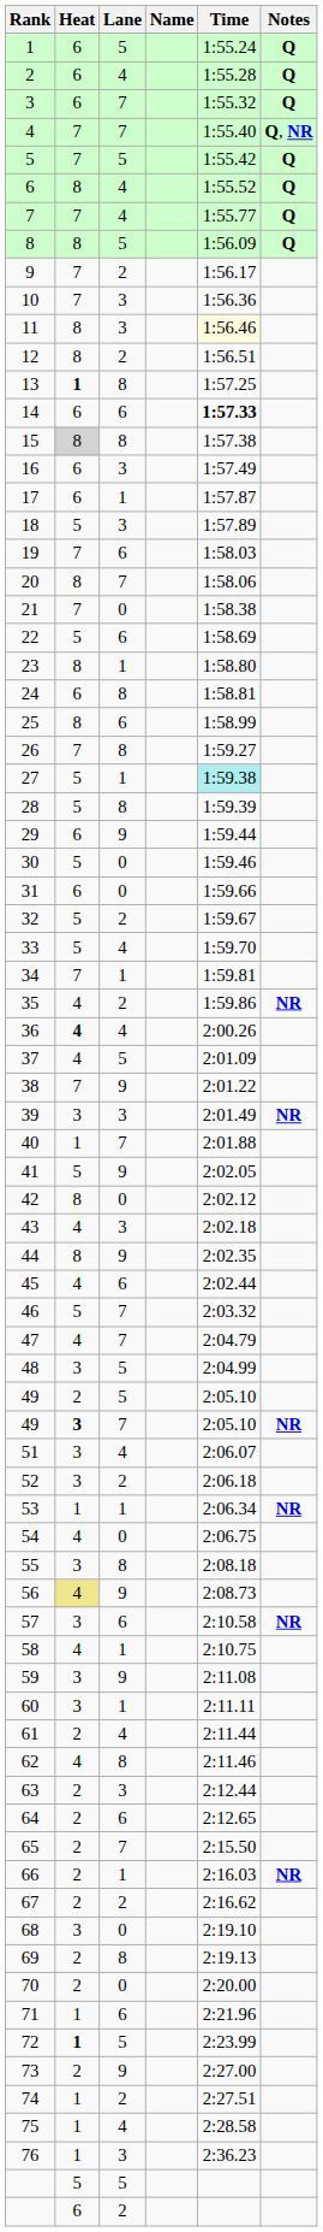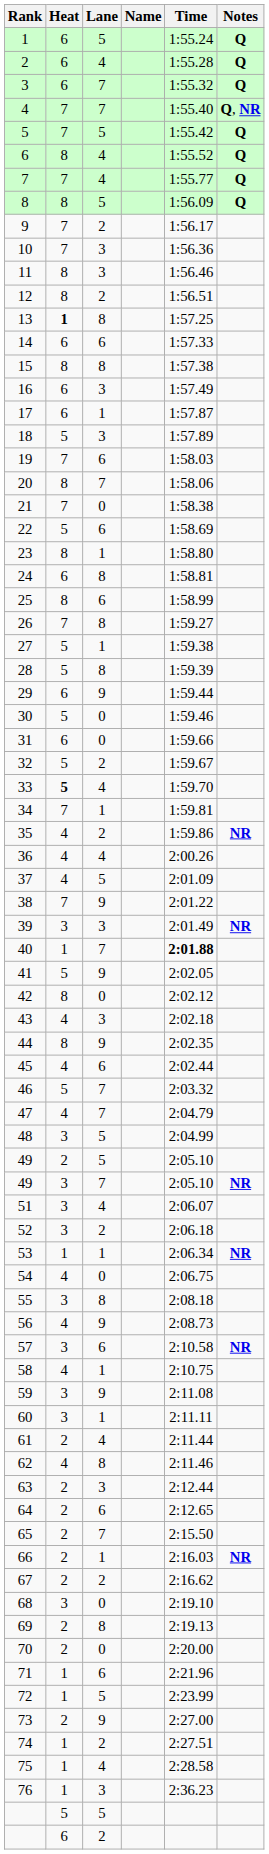11 | Time: lightyellow background -> no background
14 | Time: bold -> normal
15 | Heat: lightgrey background -> no background
27 | Time: paleturquoise background -> no background
33 | Heat: normal -> bold
36 | Heat: bold -> normal
40 | Time: normal -> bold
49 / 7 | Heat: bold -> normal
56 | Heat: khaki background -> no background
72 | Heat: bold -> normal
